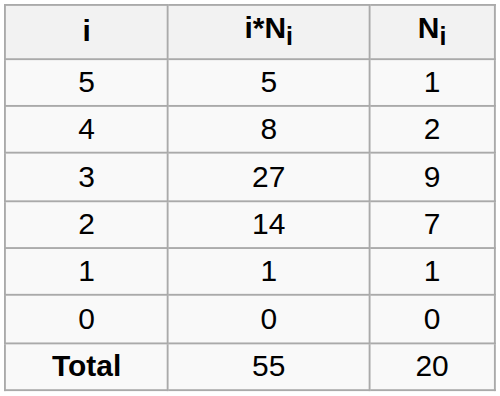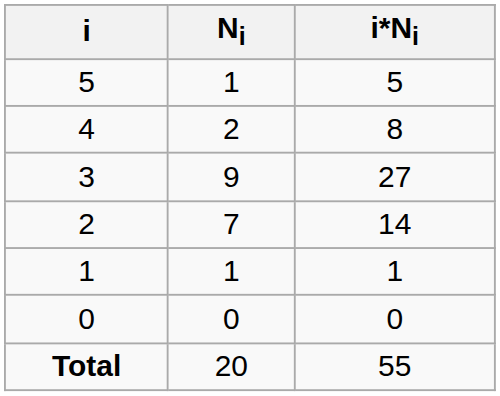columns swapped: Ni <-> i*Ni
